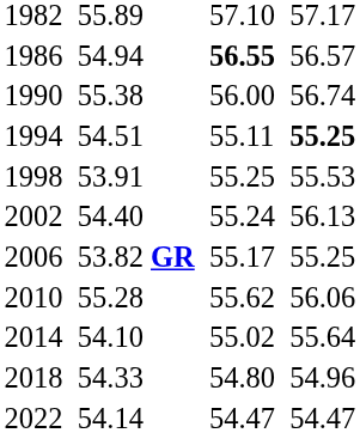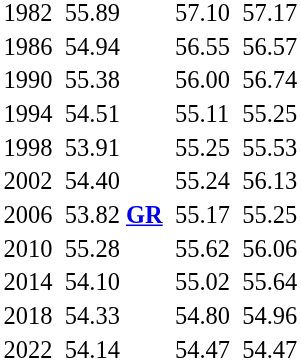1986 | column 3: bold -> normal
1994 | column 4: bold -> normal
